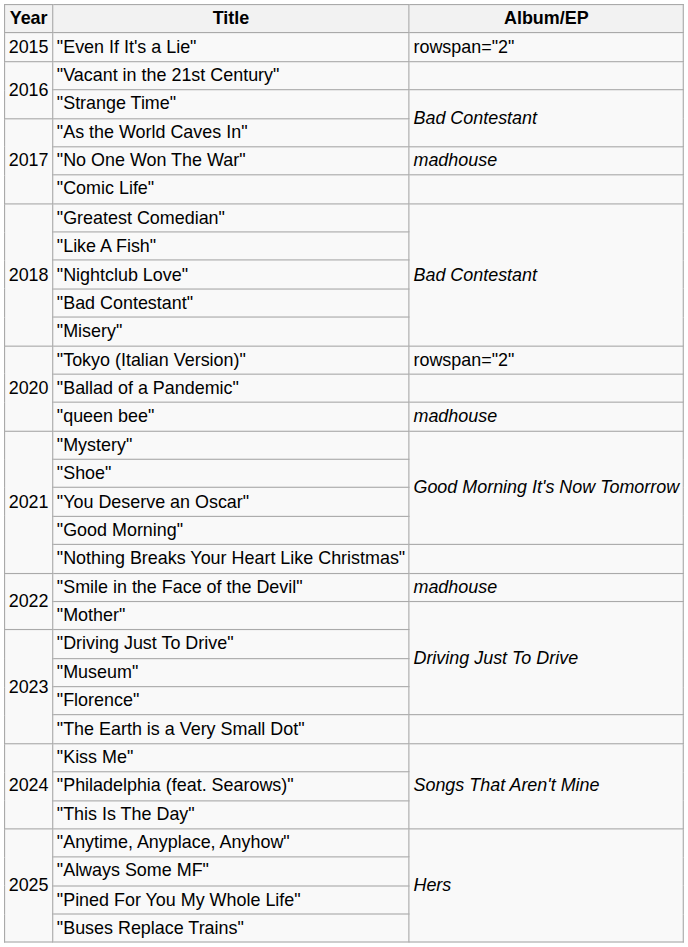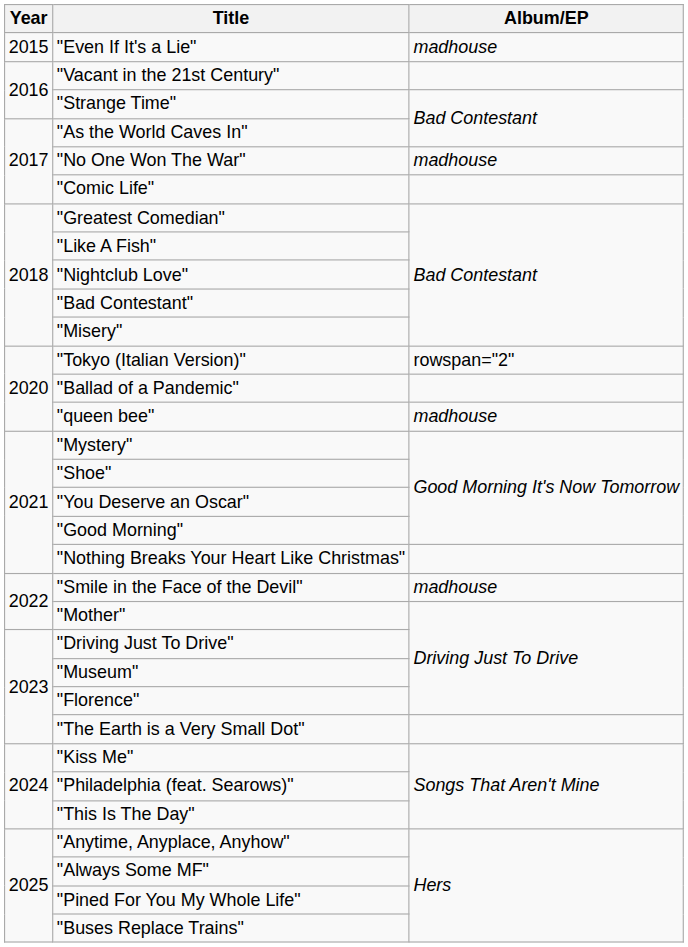"Even If It's a Lie" | Album/EP: rowspan="2" -> madhouse
